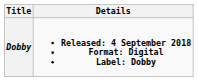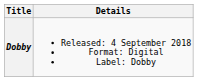Dobby | Details: bold -> normal
